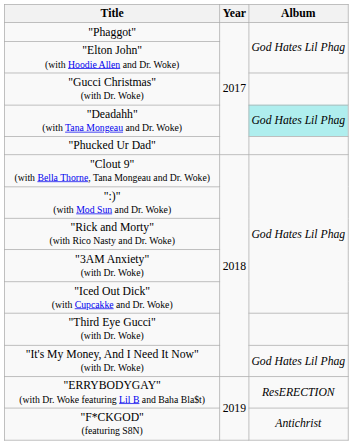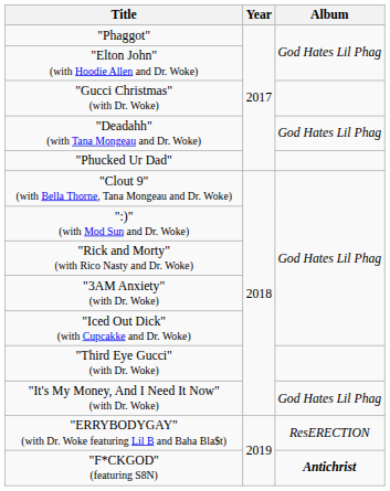"Deadahh" (with Tana Mongeau and Dr. Woke) | Album: paleturquoise background -> no background
"F*CKGOD" (featuring S8N) | Album: normal -> bold
